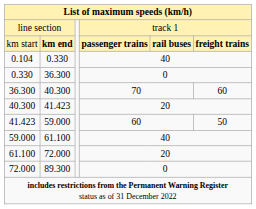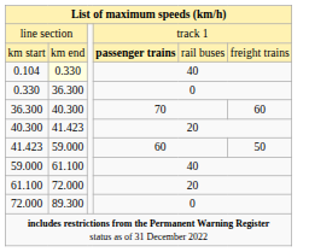km start | column 2: bold -> normal
km start | column 5: bold -> normal
km start | column 6: bold -> normal
0.104 | column 2: no background -> lightyellow background
